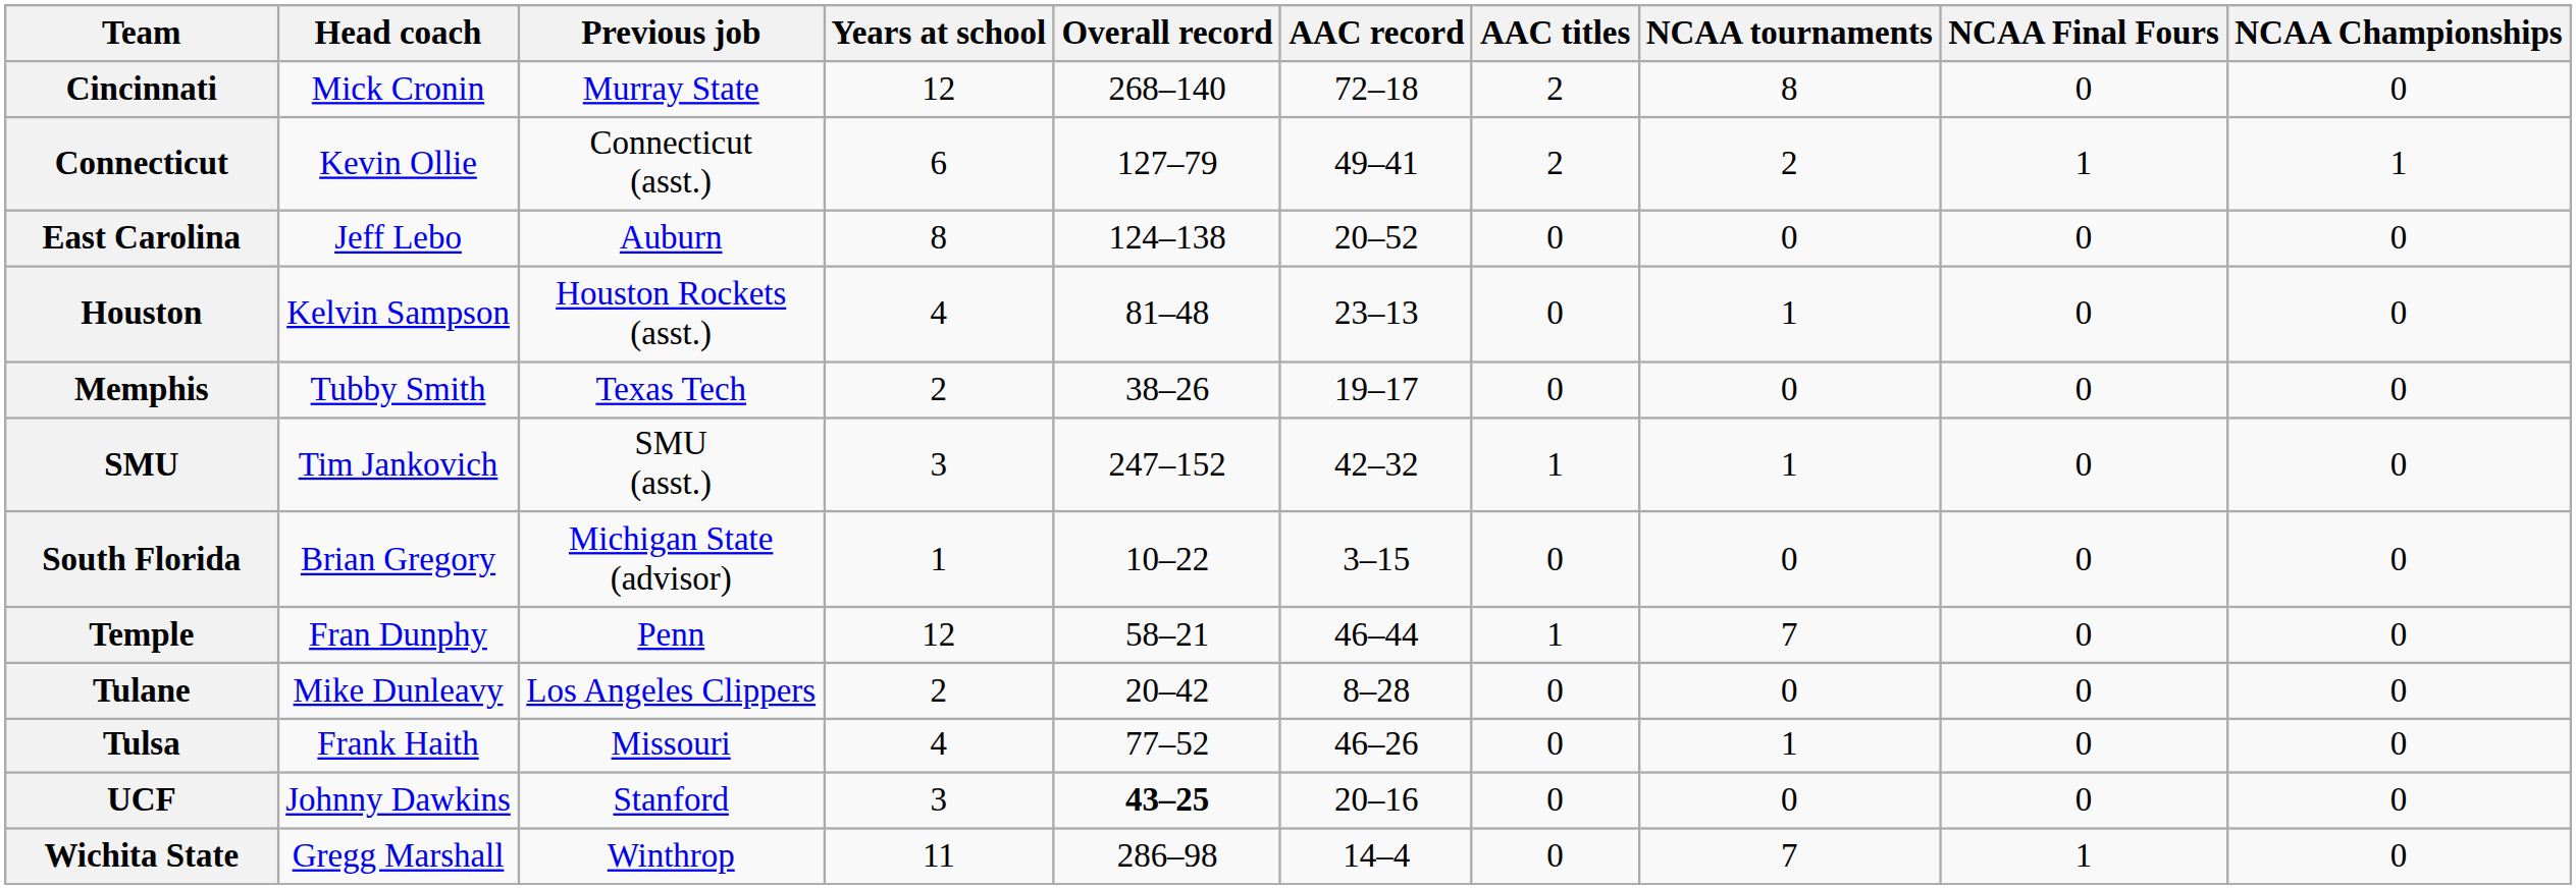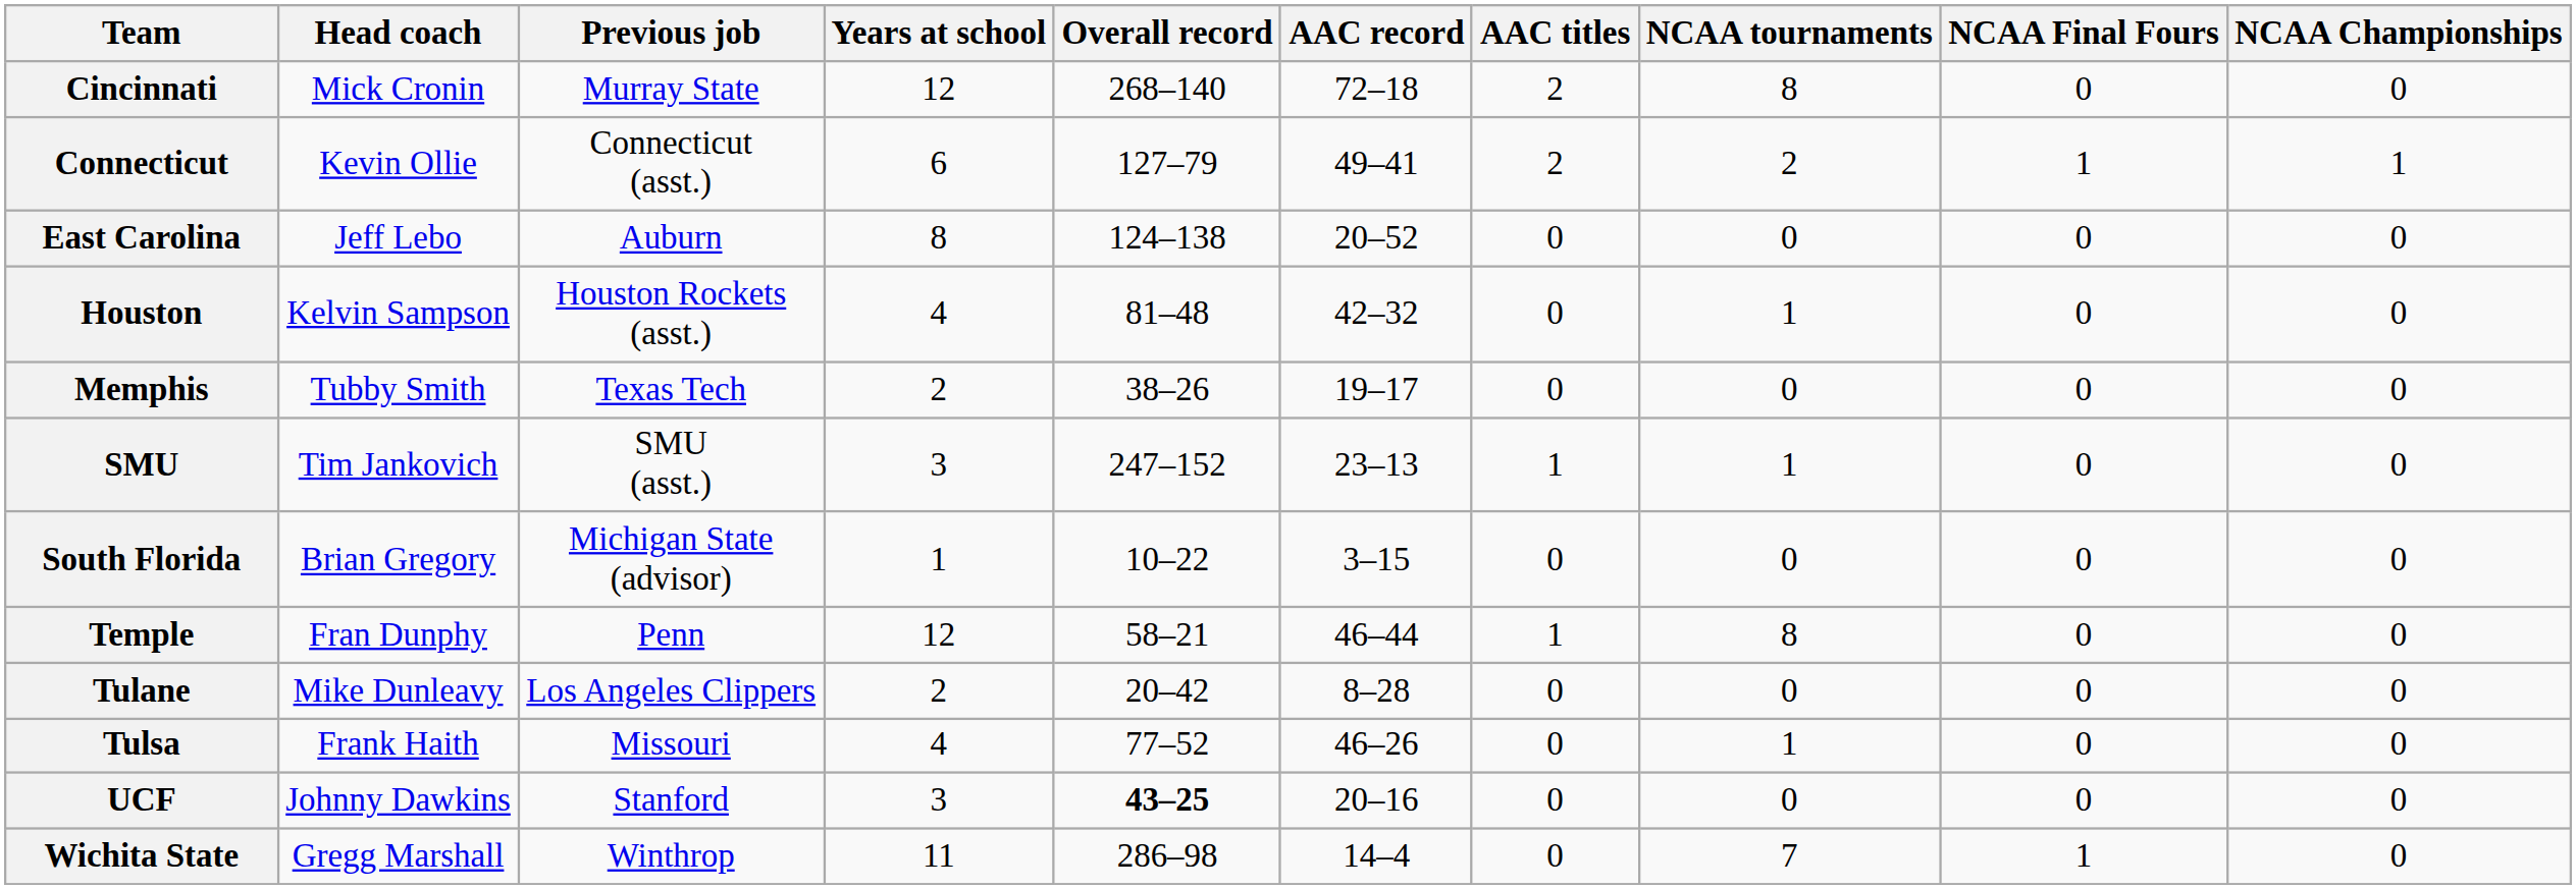Houston | AAC record: 23–13 -> 42–32
SMU | AAC record: 42–32 -> 23–13
Temple | NCAA tournaments: 7 -> 8
